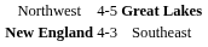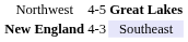New England | column 3: no background -> lavender background
